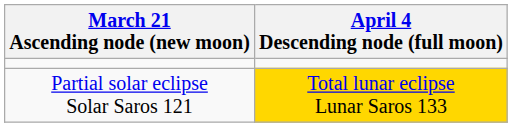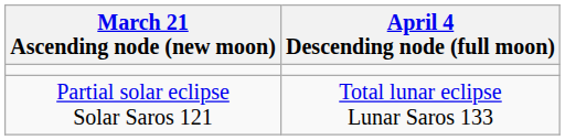row 3 | April 4 Descending node (full moon): gold background -> no background
